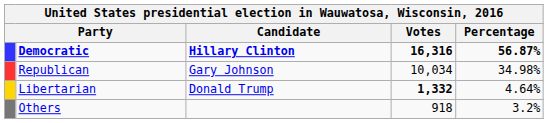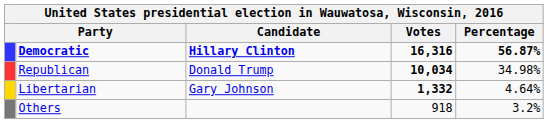Republican | Candidate: Gary Johnson -> Donald Trump
Republican | Votes: normal -> bold
Libertarian | Candidate: Donald Trump -> Gary Johnson
